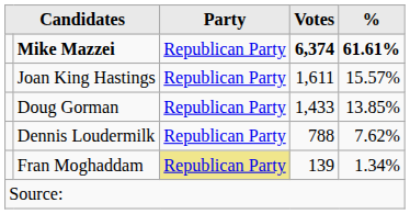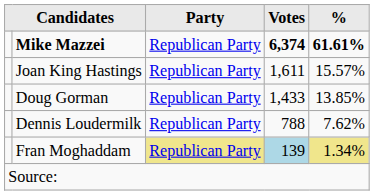Fran Moghaddam | Votes: no background -> lightblue background
Fran Moghaddam | %: no background -> khaki background
